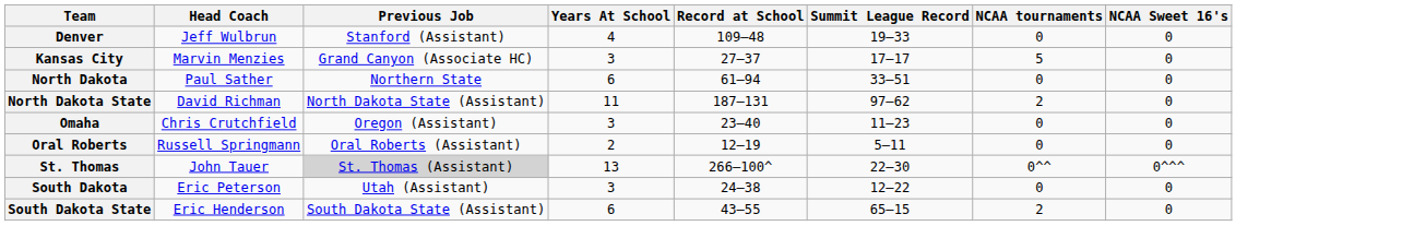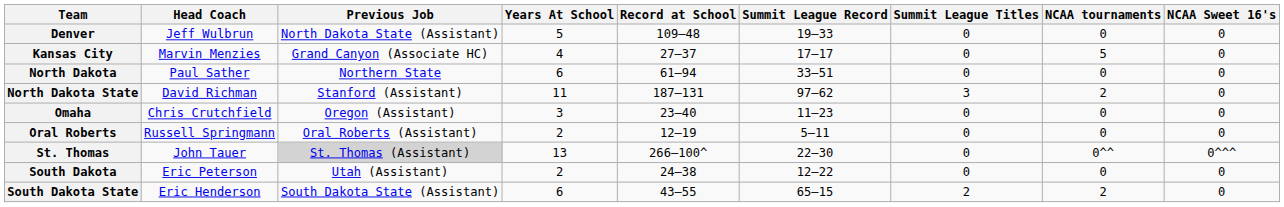+ column: Summit League Titles | 0 | 0 | 0 | 3 | 0 | 0 | 0 | 0 | 2
Denver | Previous Job: Stanford (Assistant) -> North Dakota State (Assistant)
Denver | Years At School: 4 -> 5
Kansas City | Years At School: 3 -> 4
North Dakota State | Previous Job: North Dakota State (Assistant) -> Stanford (Assistant)
South Dakota | Years At School: 3 -> 2
